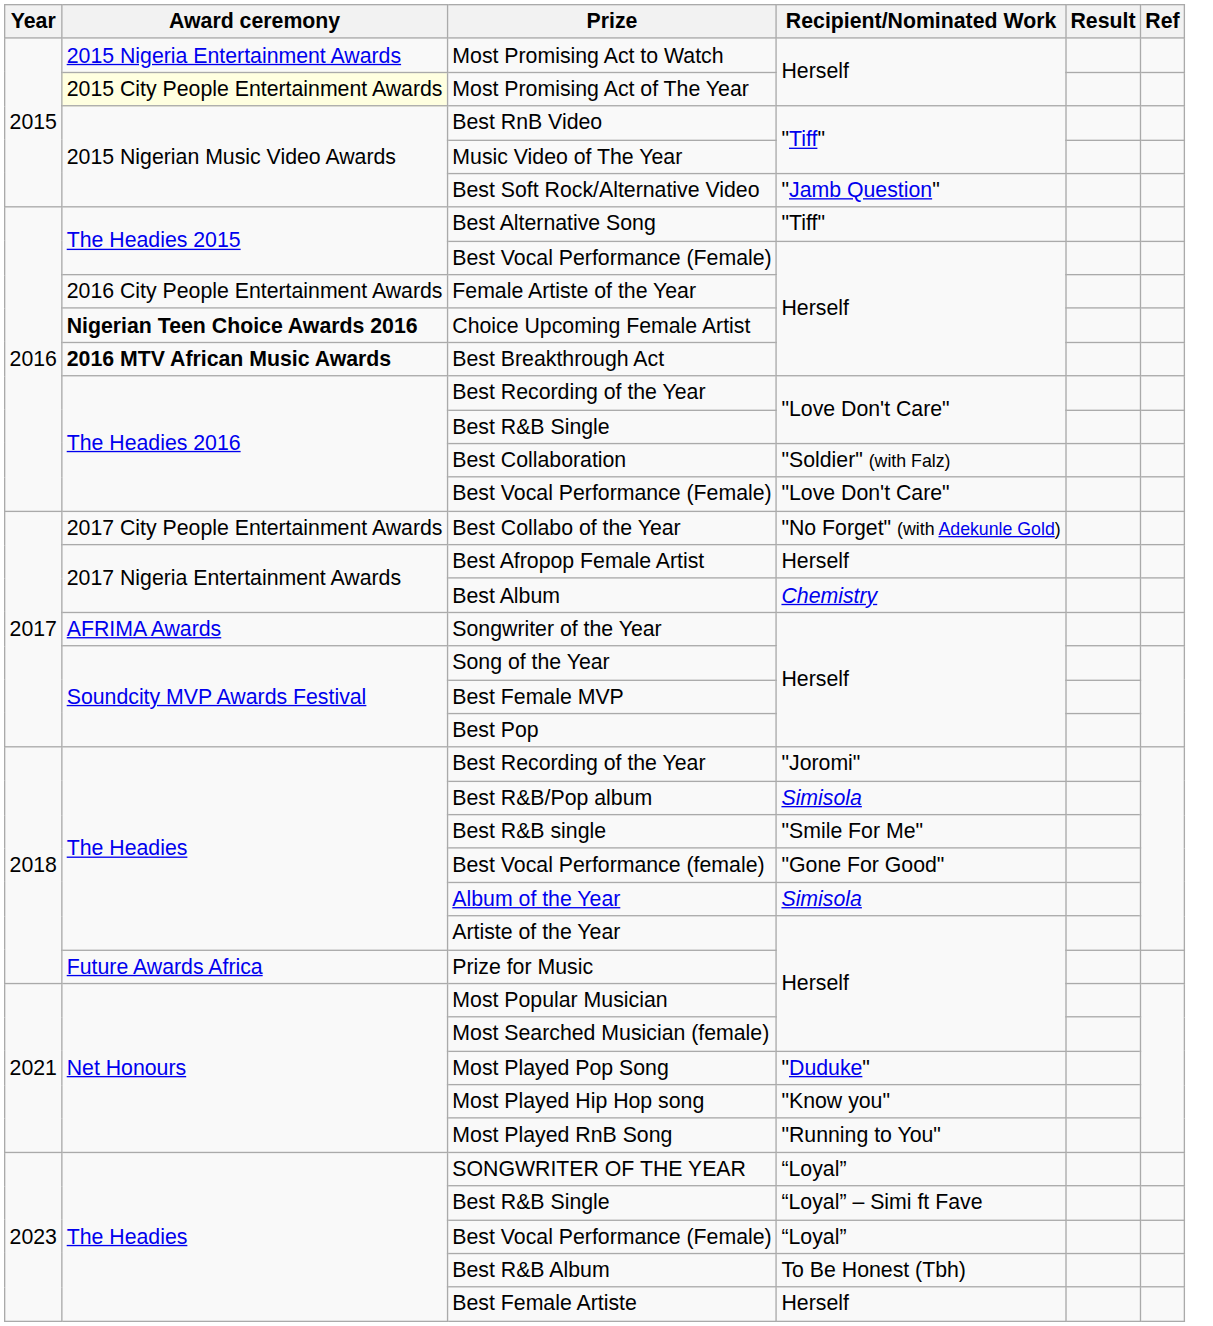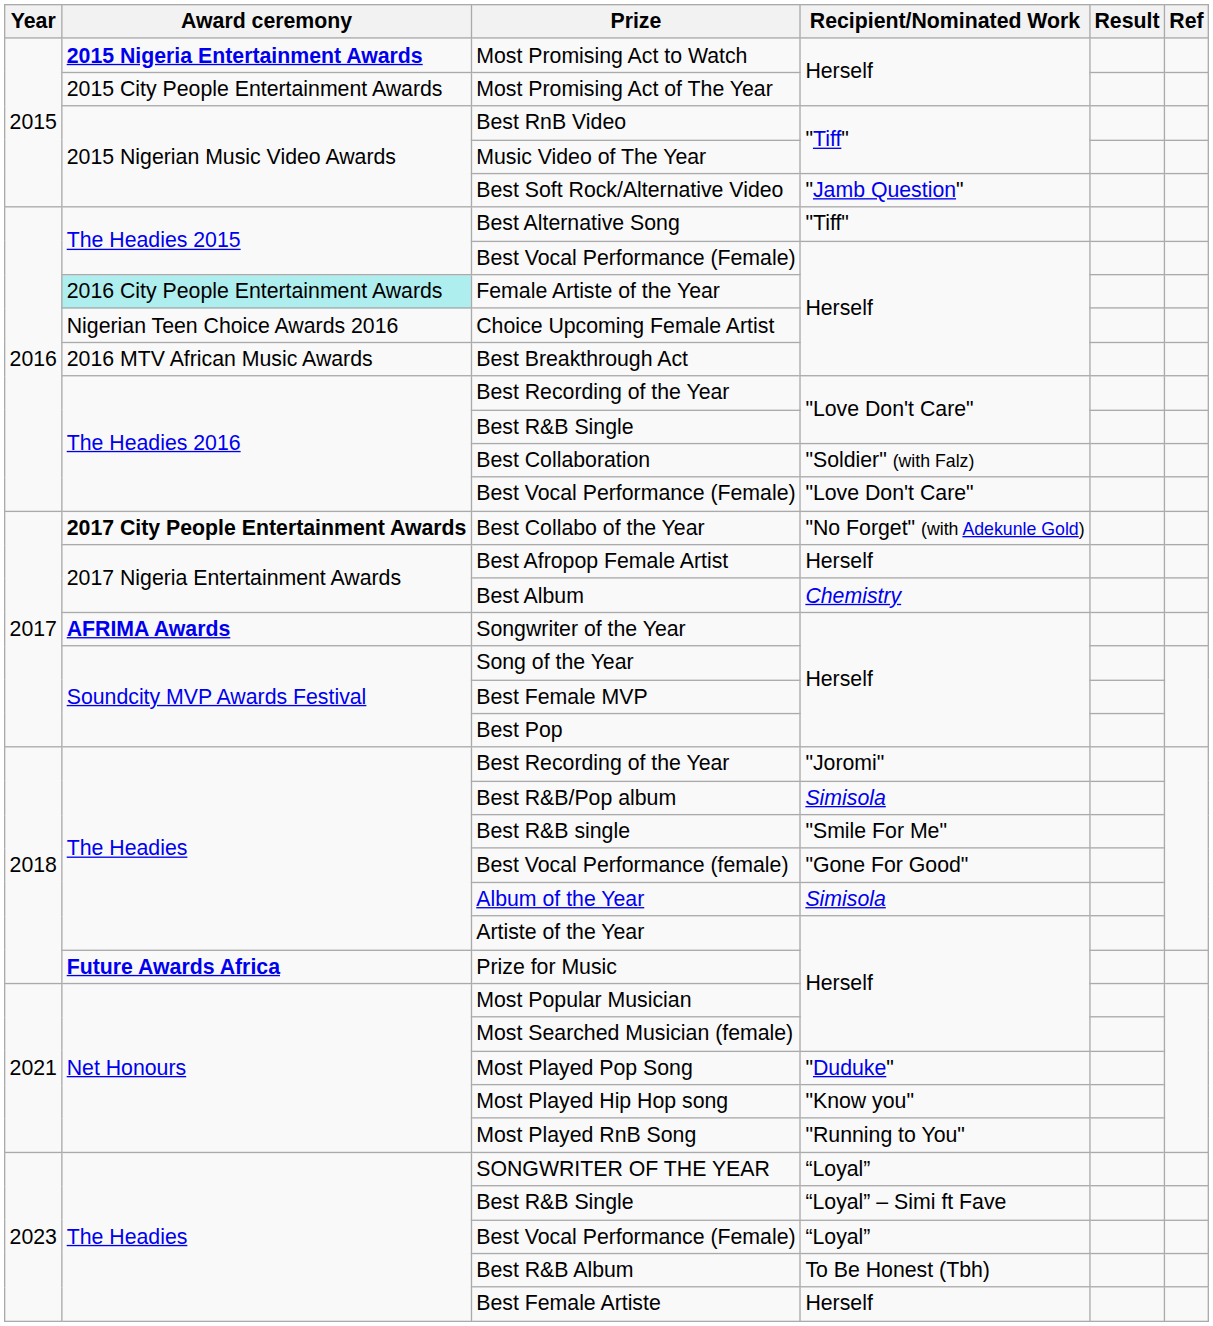Most Promising Act to Watch | Award ceremony: normal -> bold
Most Promising Act of The Year | Award ceremony: lightyellow background -> no background
Female Artiste of the Year | Award ceremony: no background -> paleturquoise background
Choice Upcoming Female Artist | Award ceremony: bold -> normal
Best Breakthrough Act | Award ceremony: bold -> normal
Best Collabo of the Year | Award ceremony: normal -> bold
Songwriter of the Year | Award ceremony: normal -> bold
Prize for Music | Award ceremony: normal -> bold
